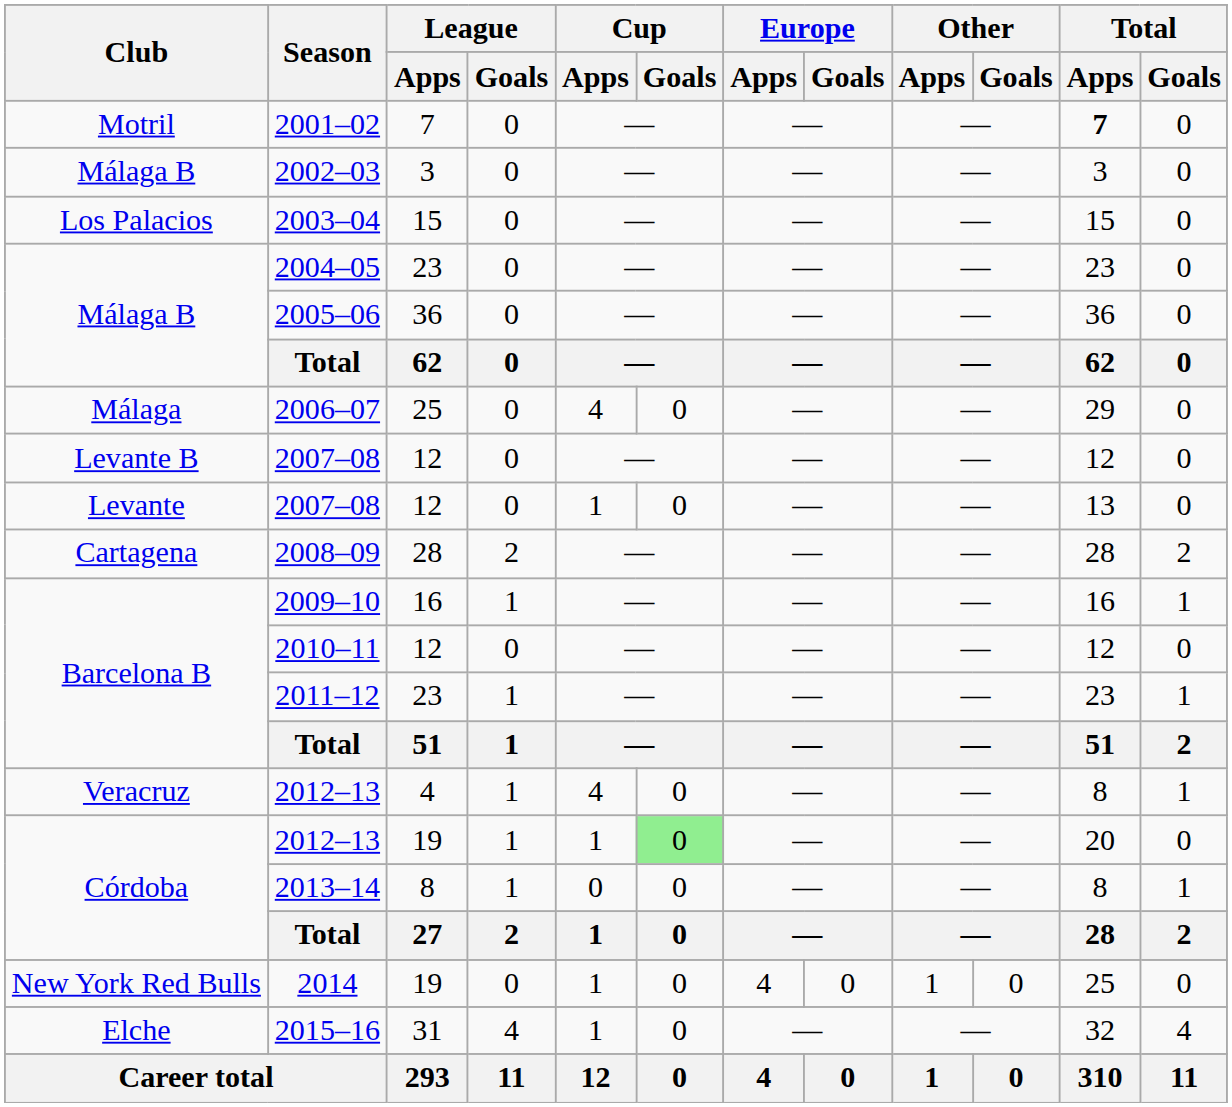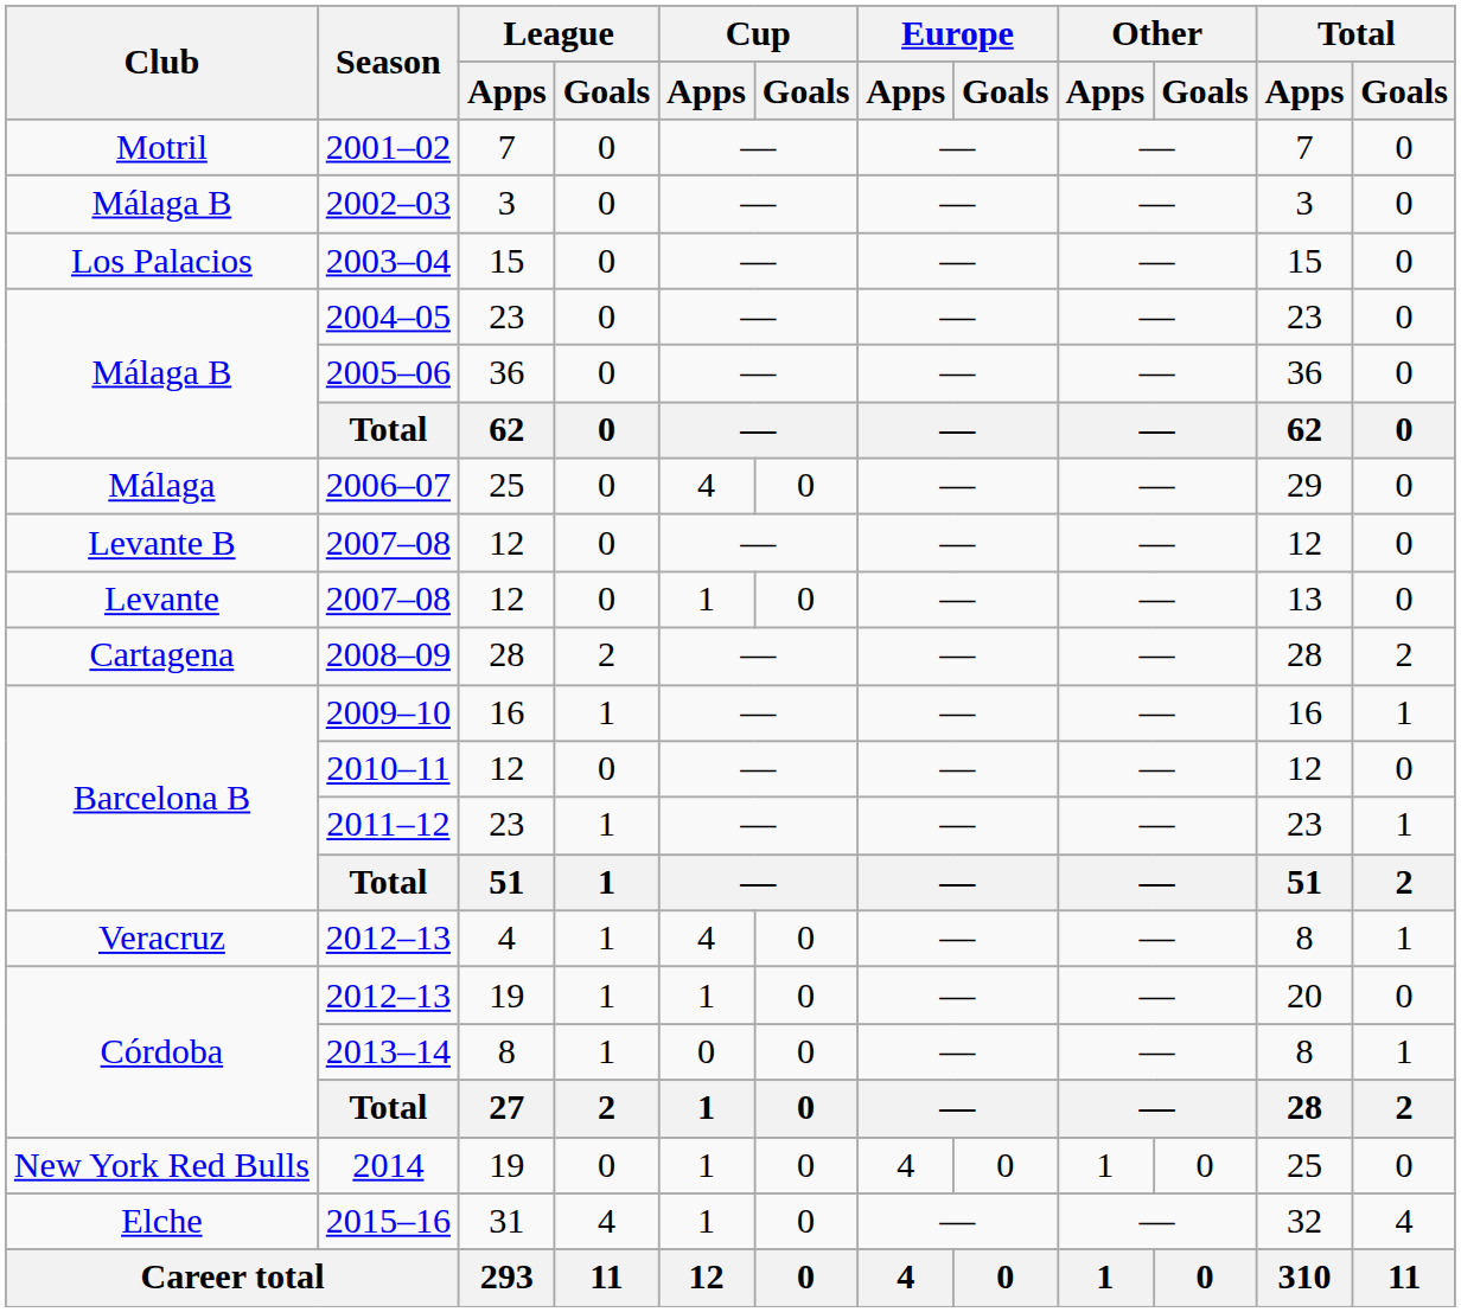2001–02 | Total / Apps: bold -> normal
Córdoba / 2012–13 | Cup / Goals: lightgreen background -> no background
